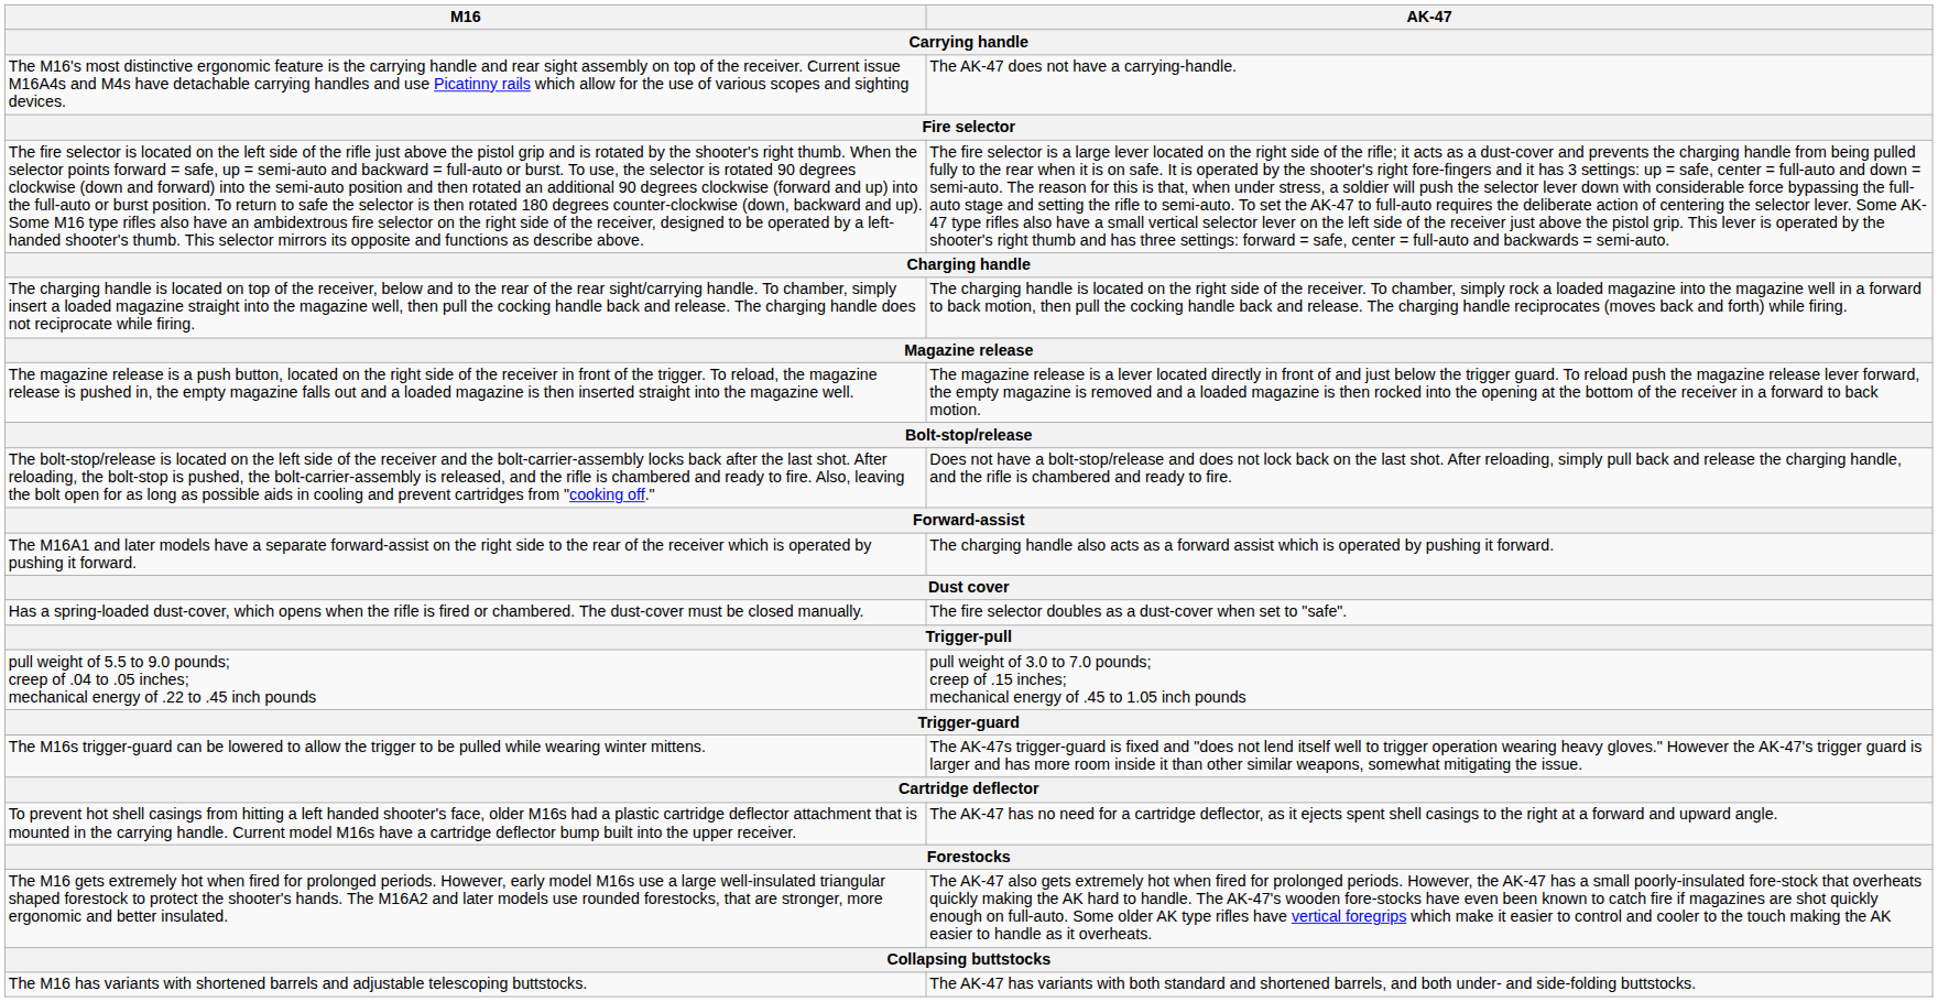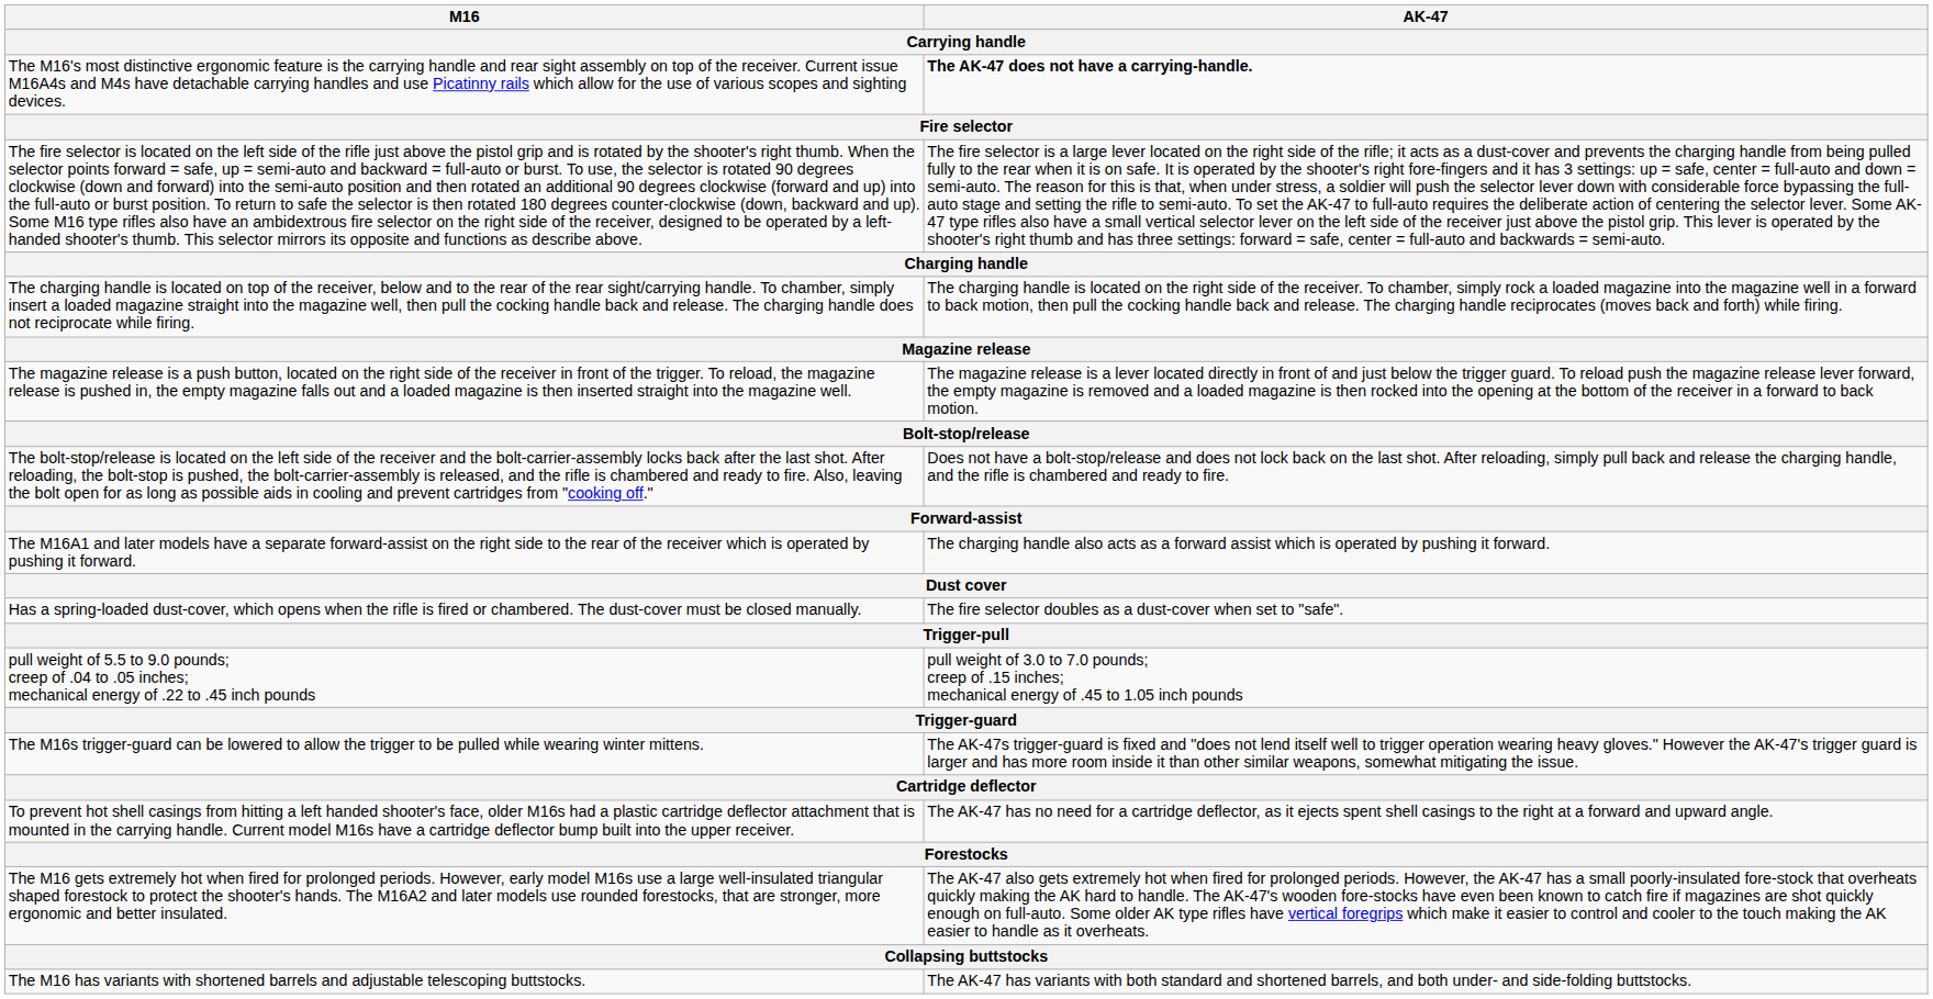row 3 | AK-47: normal -> bold
